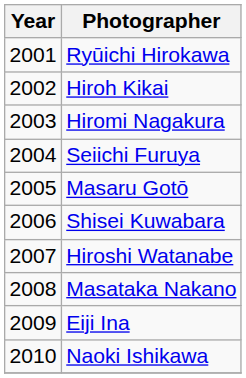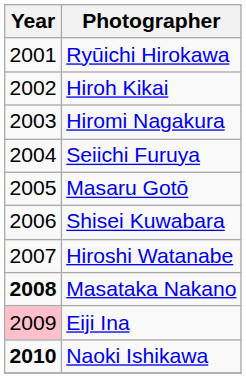Masataka Nakano | Year: normal -> bold
Eiji Ina | Year: no background -> pink background
Naoki Ishikawa | Year: normal -> bold
